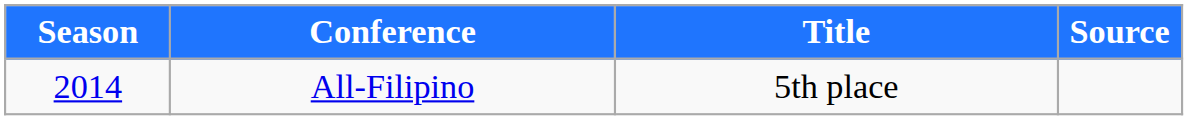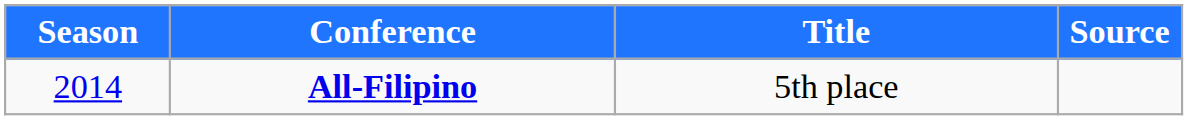row 2 | Conference: normal -> bold
